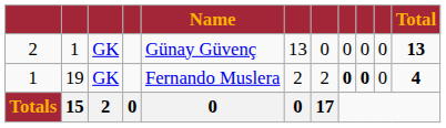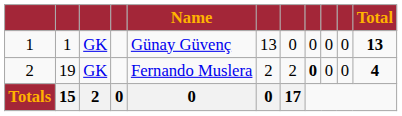row 2 | column 1: 2 -> 1
row 3 | column 1: 1 -> 2
row 3 | column 9: bold -> normal
